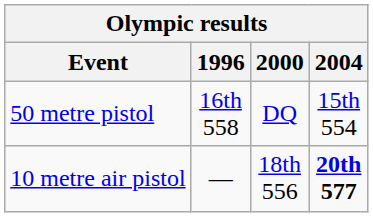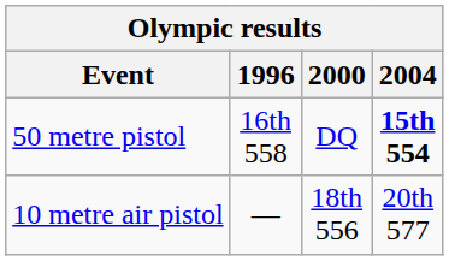50 metre pistol | 2004: normal -> bold
10 metre air pistol | 2004: bold -> normal
